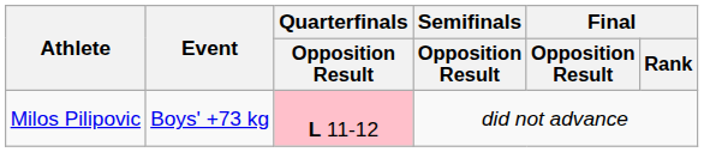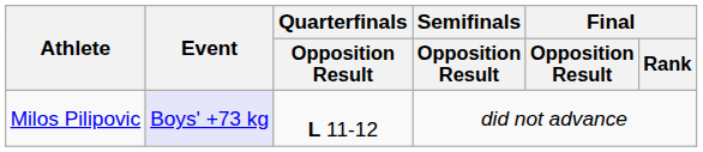Milos Pilipovic | Event: no background -> lavender background
Milos Pilipovic | Quarterfinals / Opposition Result: pink background -> no background
